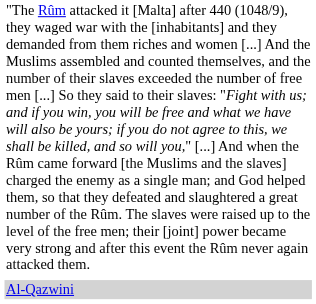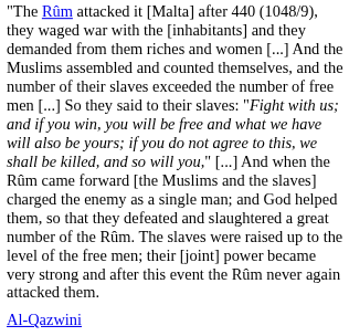row 2 | column 1: lightgrey background -> no background
